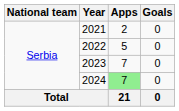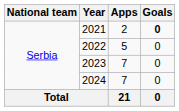2021 | Goals: normal -> bold
2024 | Apps: lightgreen background -> no background
